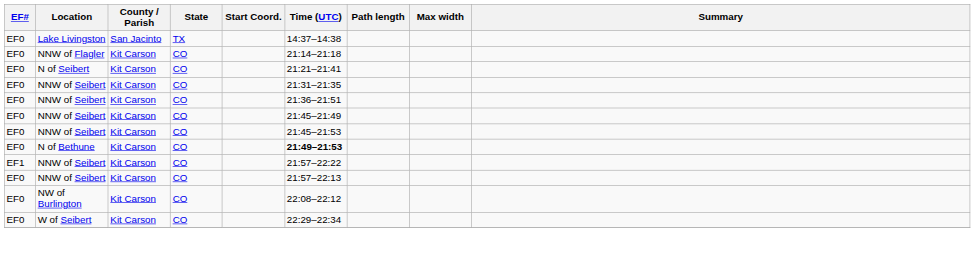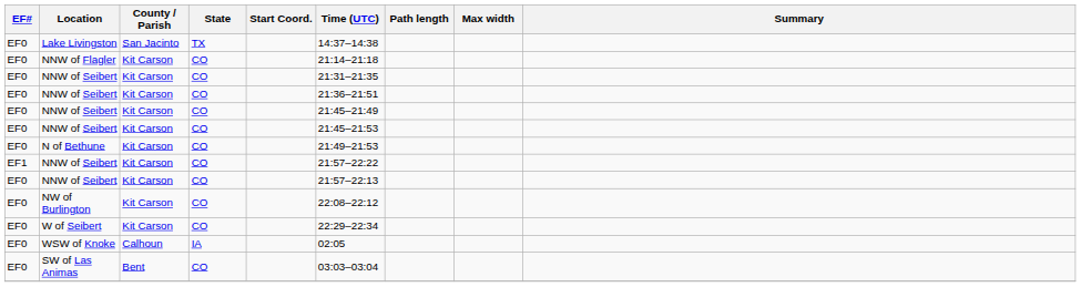- row: EF0 | N of Seibert | Kit Carson | CO | 21:21–21:41
N of Bethune | Time (UTC): bold -> normal
+ row: EF0 | WSW of Knoke | Calhoun | IA | 02:05
+ row: EF0 | SW of Las Animas | Bent | CO | 03:03–03:04
